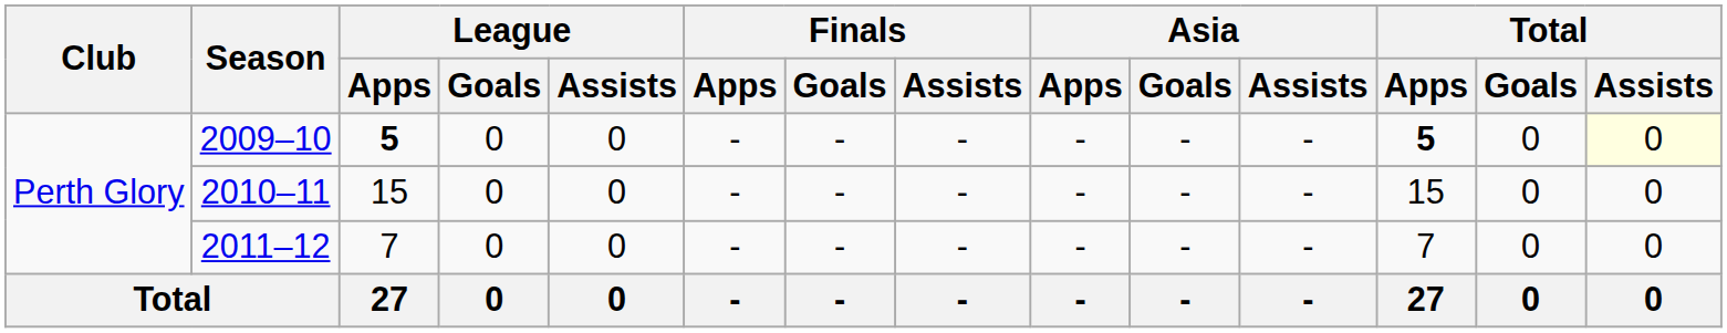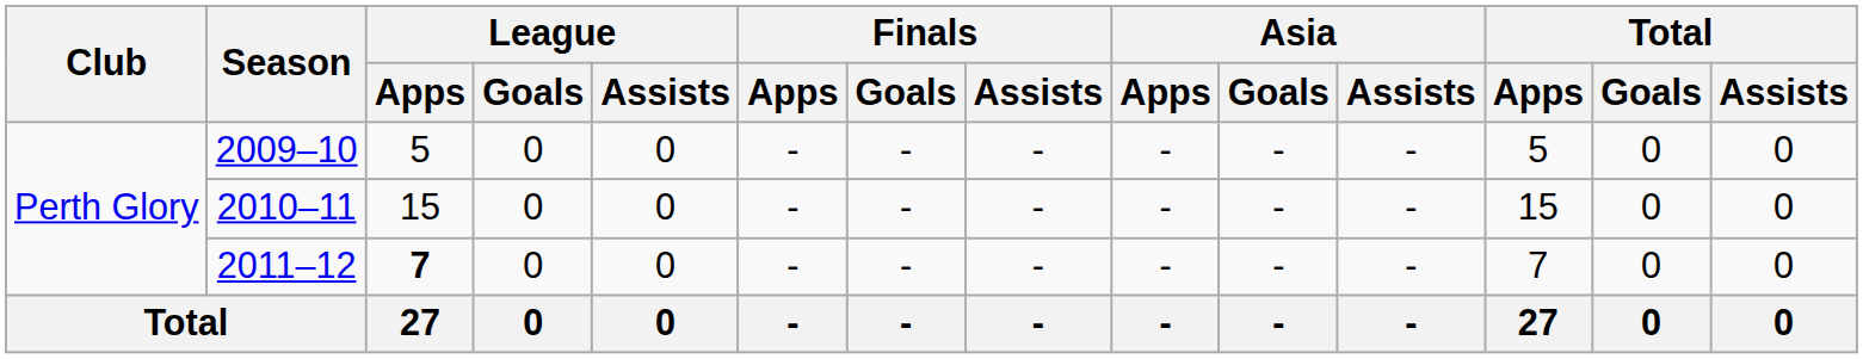2009–10 | League / Apps: bold -> normal
2009–10 | Total / Apps: bold -> normal
2009–10 | Total / Assists: lightyellow background -> no background
2011–12 | League / Apps: normal -> bold
